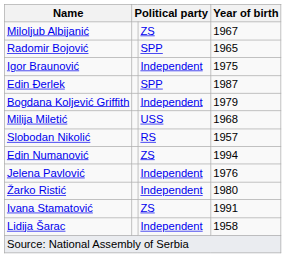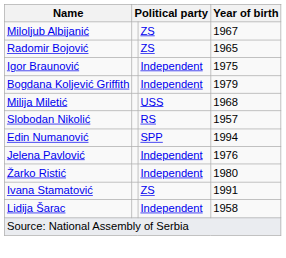Radomir Bojović | column 3: SPP -> ZS
- row: Edin Đerlek | SPP | 1987
Edin Numanović | column 3: ZS -> SPP
